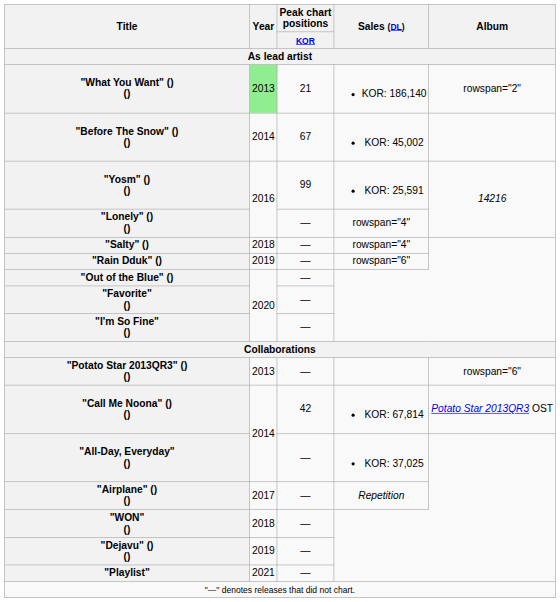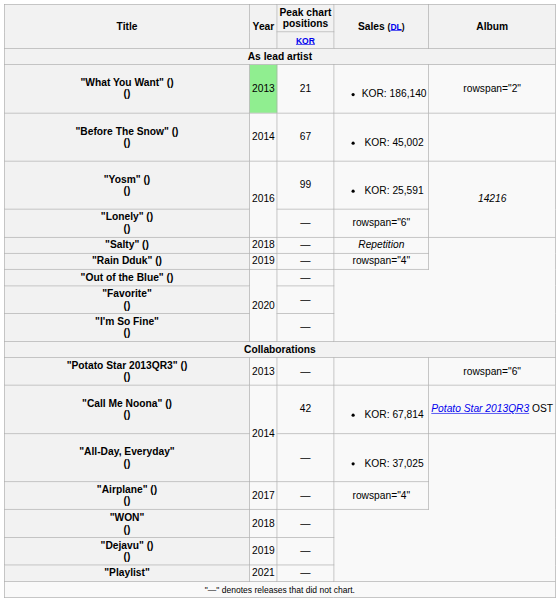"Lonely" () () | Sales (DL): rowspan="4" -> rowspan="6"
"Salty" () | Sales (DL): rowspan="4" -> Repetition
"Rain Dduk" () | Sales (DL): rowspan="6" -> rowspan="4"
"Airplane" () () | Sales (DL): Repetition -> rowspan="4"
